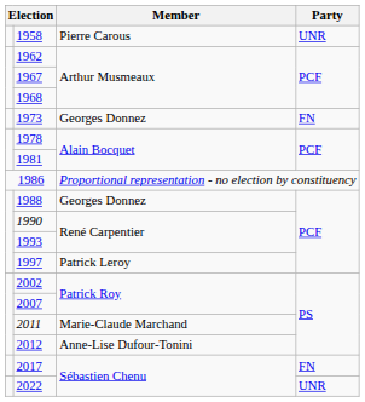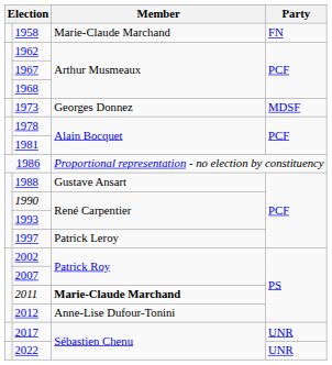1958 | Member: Pierre Carous -> Marie-Claude Marchand
1958 | Party: UNR -> FN
1973 | Party: FN -> MDSF
1988 | Member: Georges Donnez -> Gustave Ansart
2011 | Member: normal -> bold
2017 | Party: FN -> UNR
